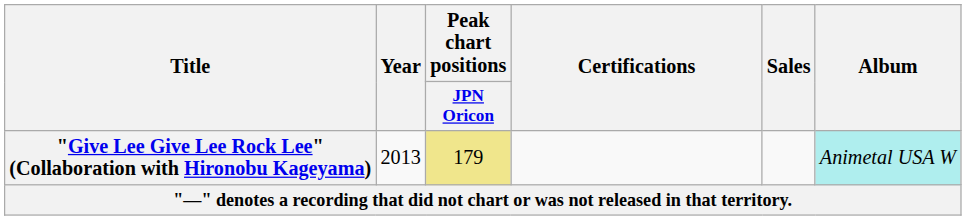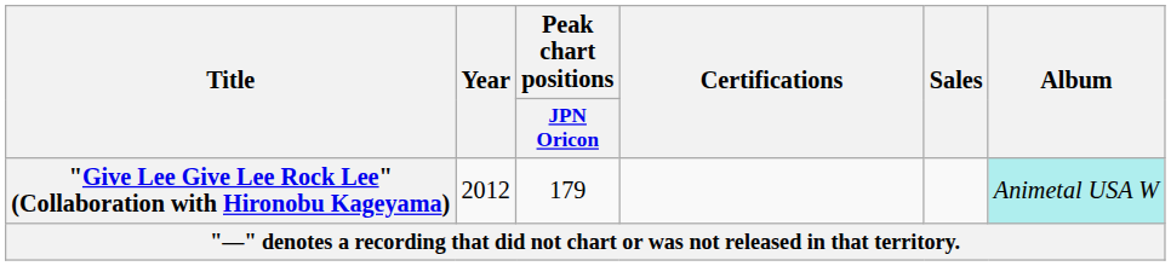row 3 | Year: 2013 -> 2012
row 3 | Peak chart positions / JPN Oricon: khaki background -> no background
